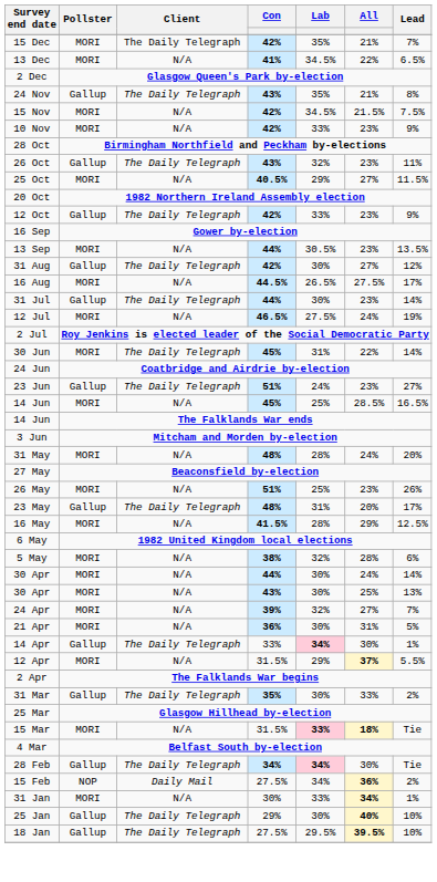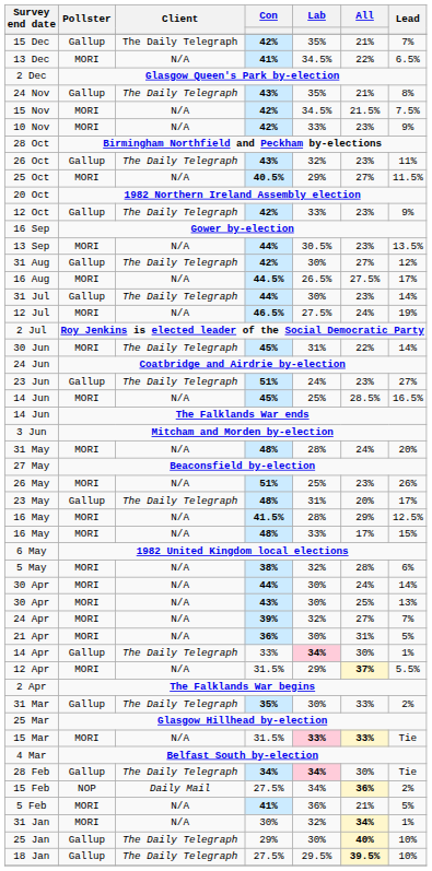15 Dec | Pollster: MORI -> Gallup
+ row: 16 May | MORI | N/A | 48% | 33% | 17% | 15%
15 Mar | All: 18% -> 33%
+ row: 5 Feb | MORI | N/A | 41% | 36% | 21% | 5%
31 Jan | Lab: 33% -> 32%
